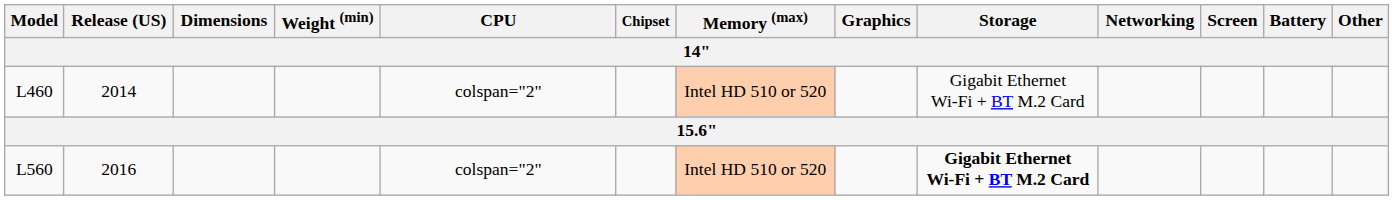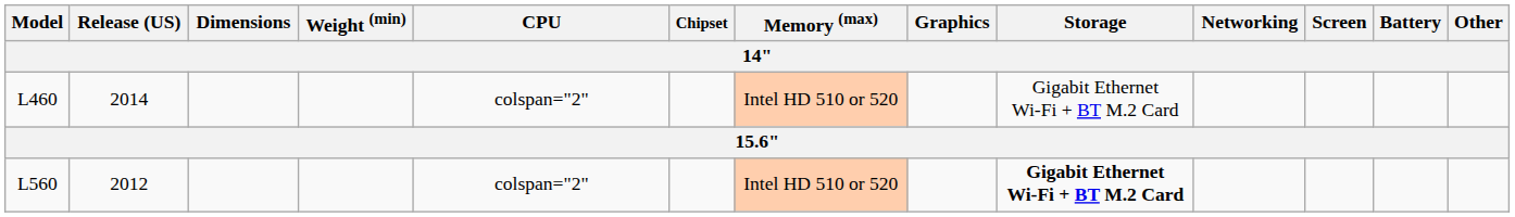L560 | Release (US): 2016 -> 2012
